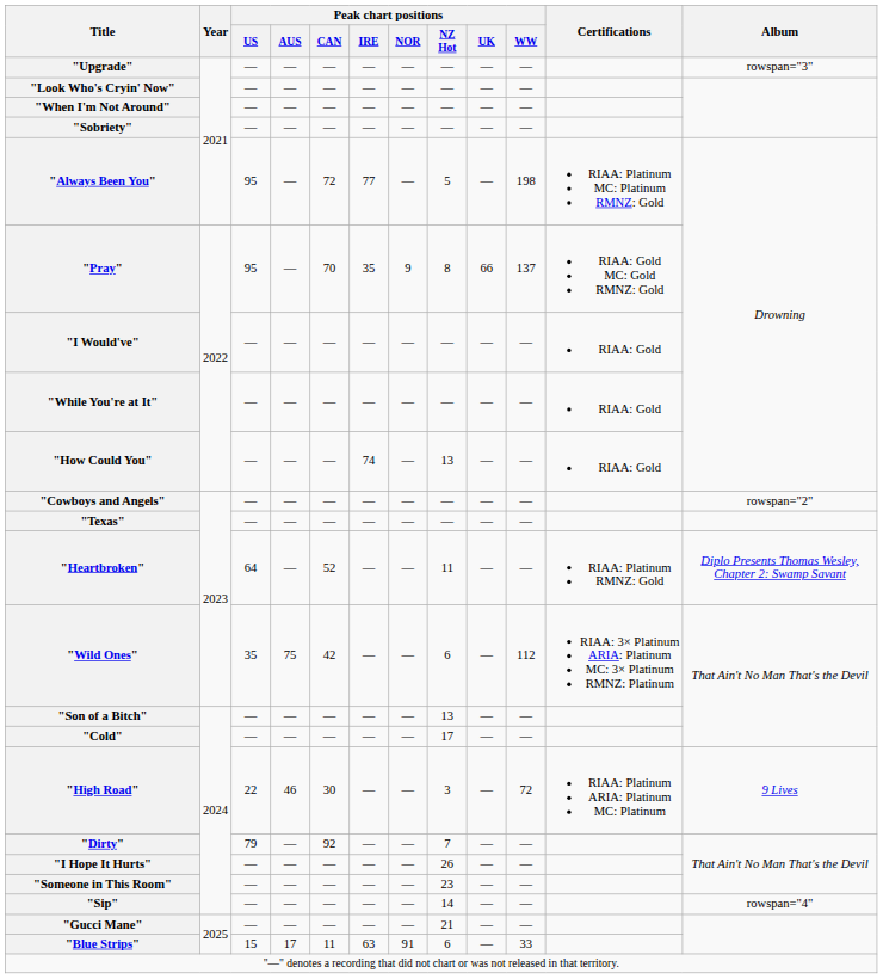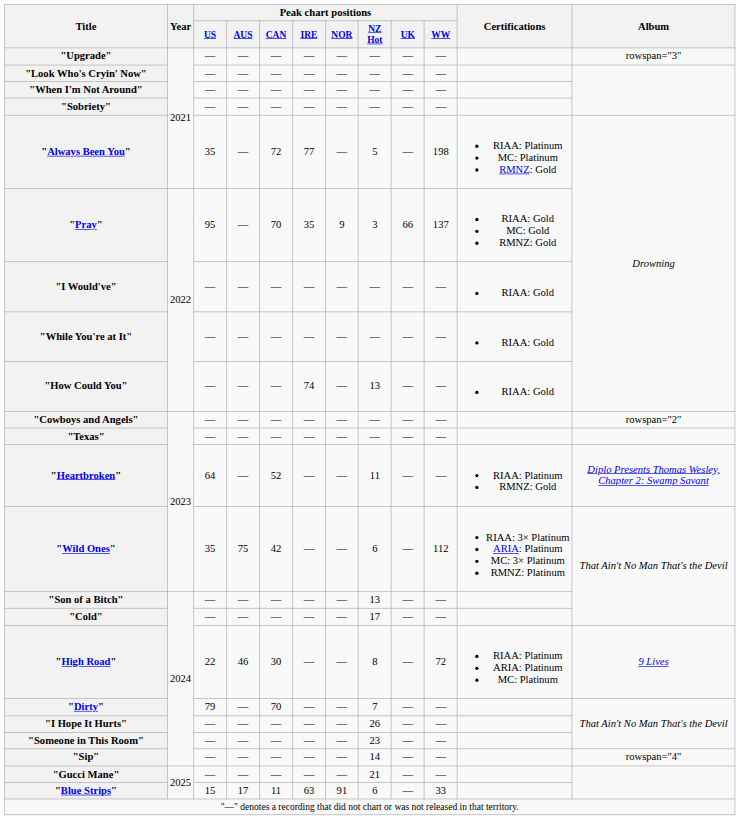"Always Been You" | Peak chart positions / US: 95 -> 35
"Pray" | Peak chart positions / NZ Hot: 8 -> 3
"High Road" | Peak chart positions / NZ Hot: 3 -> 8
"Dirty" | Peak chart positions / CAN: 92 -> 70
